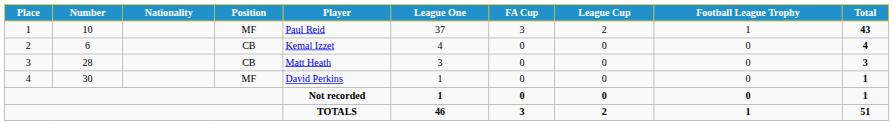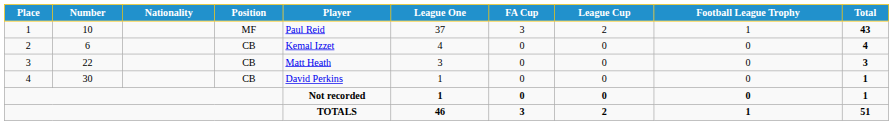row 4 | Number: 28 -> 22
row 5 | Position: MF -> CB
